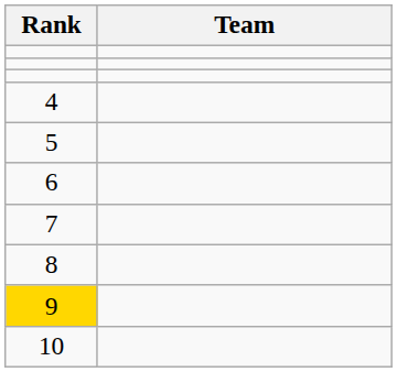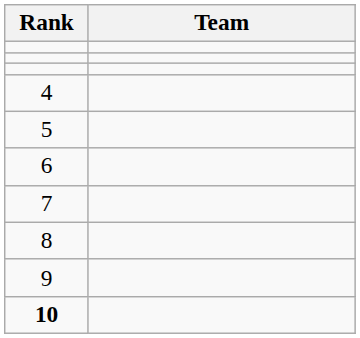row 10 | Rank: gold background -> no background
row 11 | Rank: normal -> bold
